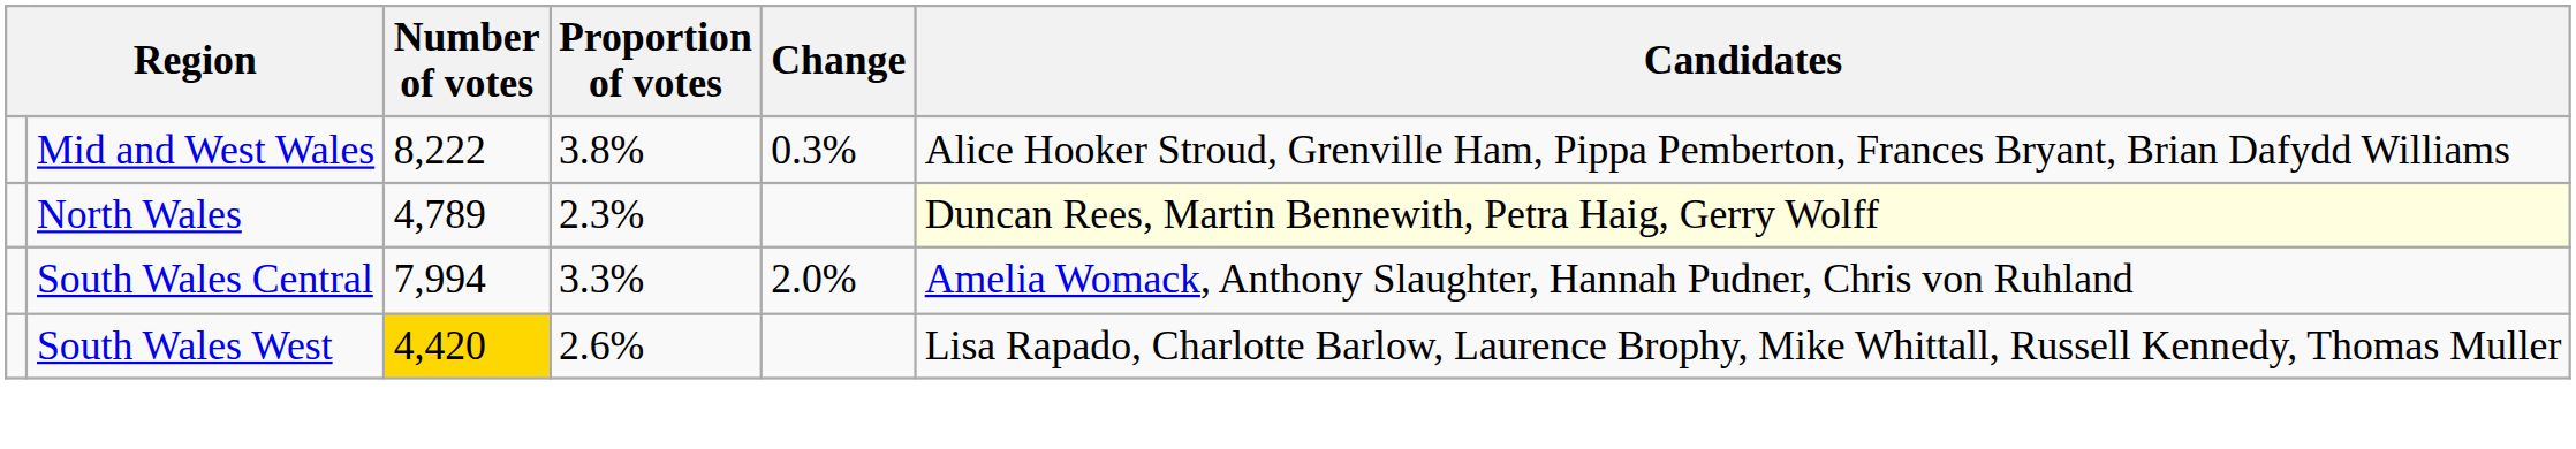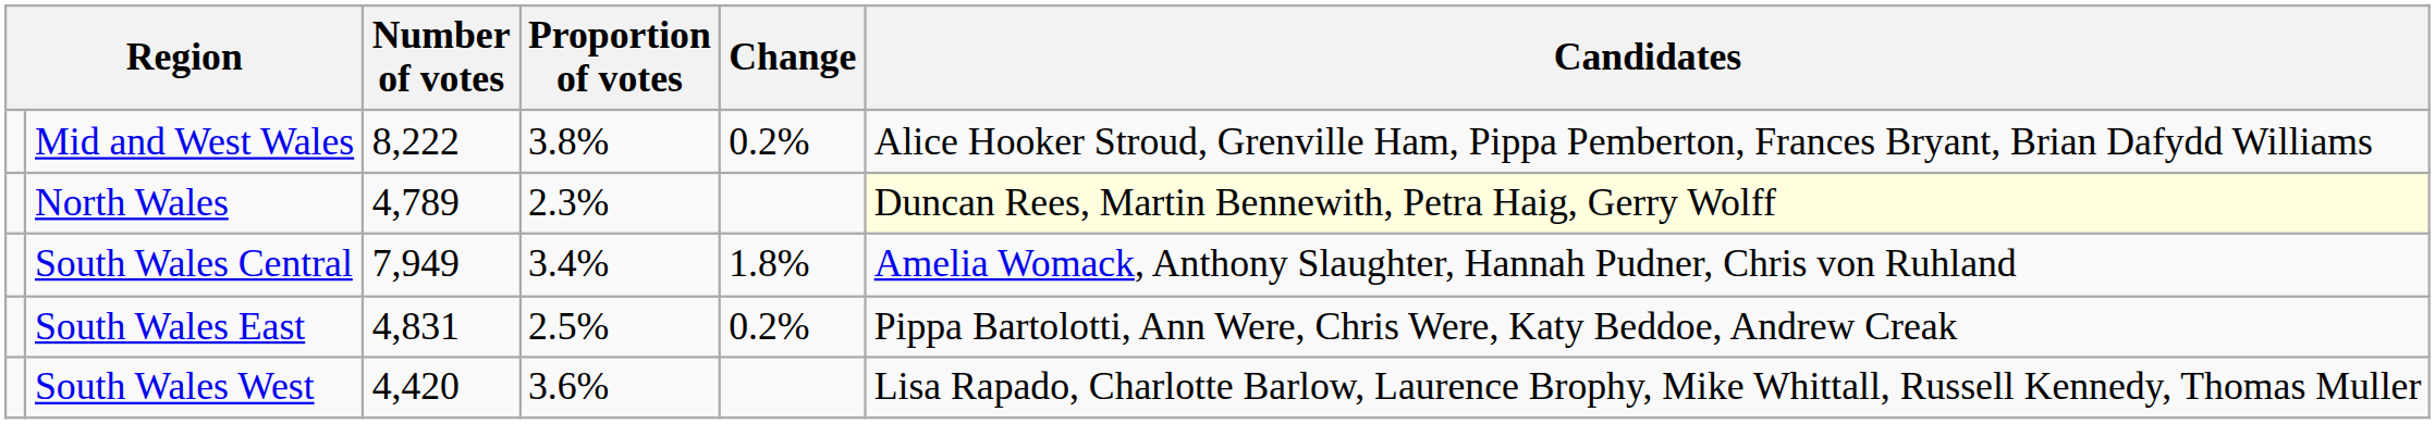Mid and West Wales | Change: 0.3% -> 0.2%
South Wales Central | Number of votes: 7,994 -> 7,949
South Wales Central | Proportion of votes: 3.3% -> 3.4%
South Wales Central | Change: 2.0% -> 1.8%
+ row: South Wales East | 4,831 | 2.5% | 0.2% | Pippa Bartolotti, Ann Were, Chris Were, Katy Beddoe, Andrew Creak
South Wales West | Number of votes: gold background -> no background
South Wales West | Proportion of votes: 2.6% -> 3.6%
